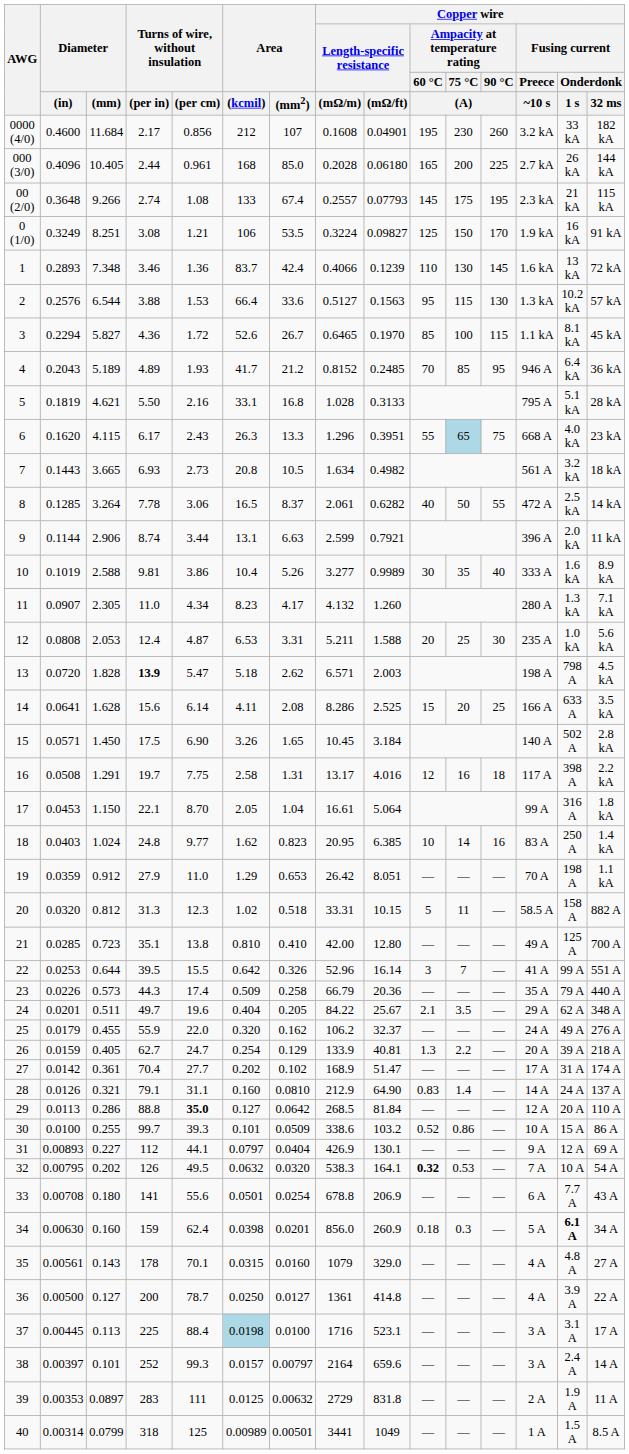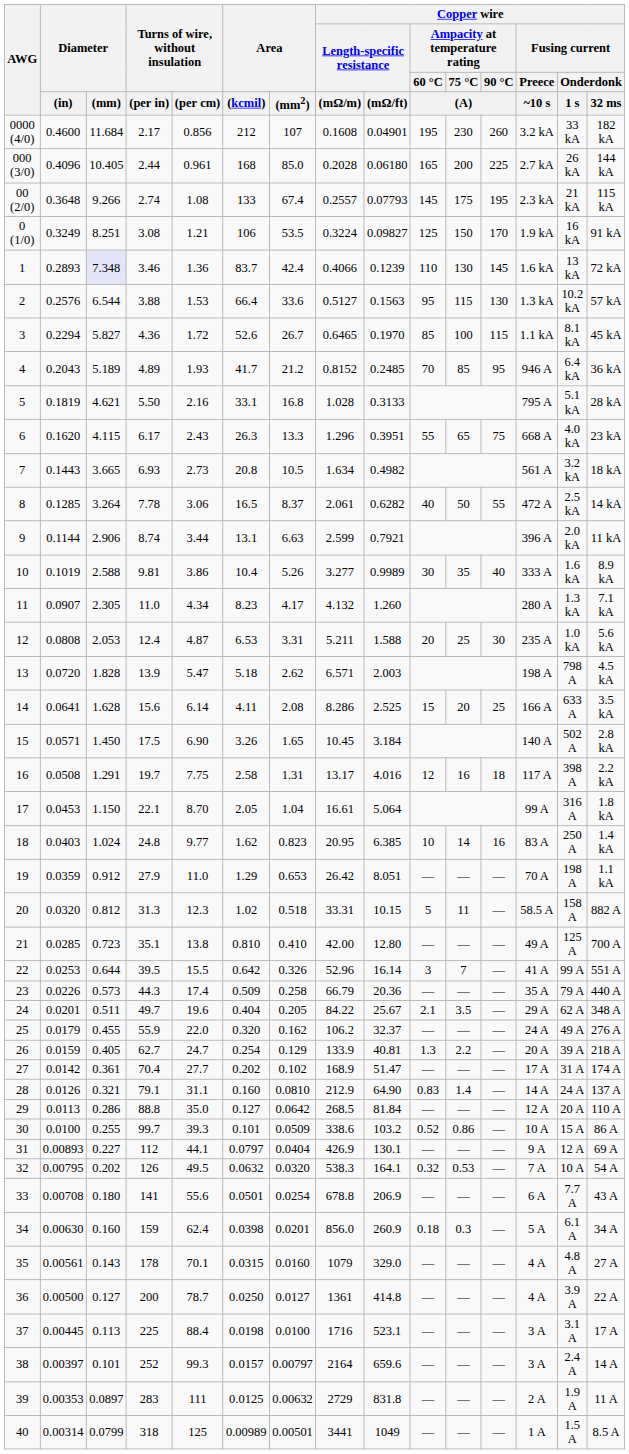1 | Diameter / (mm): no background -> lavender background
6 | Copper wire / Ampacity at temperature rating / 75 °C / (A): lightblue background -> no background
13 | Turns of wire, without insulation / (per in): bold -> normal
29 | Turns of wire, without insulation / (per cm): bold -> normal
32 | Copper wire / Ampacity at temperature rating / 60 °C / (A): bold -> normal
34 | Copper wire / Fusing current / Onderdonk / 1 s: bold -> normal
37 | Area / (kcmil): lightblue background -> no background
